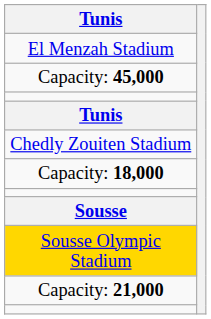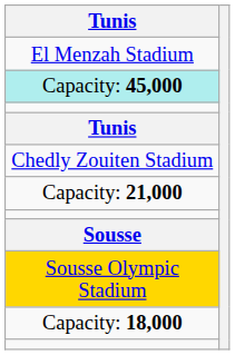row 3 | Tunis: no background -> paleturquoise background
row 7 | Tunis: Capacity: 18,000 -> Capacity: 21,000
row 11 | Tunis: Capacity: 21,000 -> Capacity: 18,000
